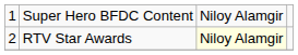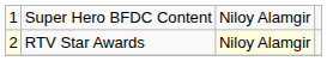RTV Star Awards | column 1: no background -> lightyellow background
